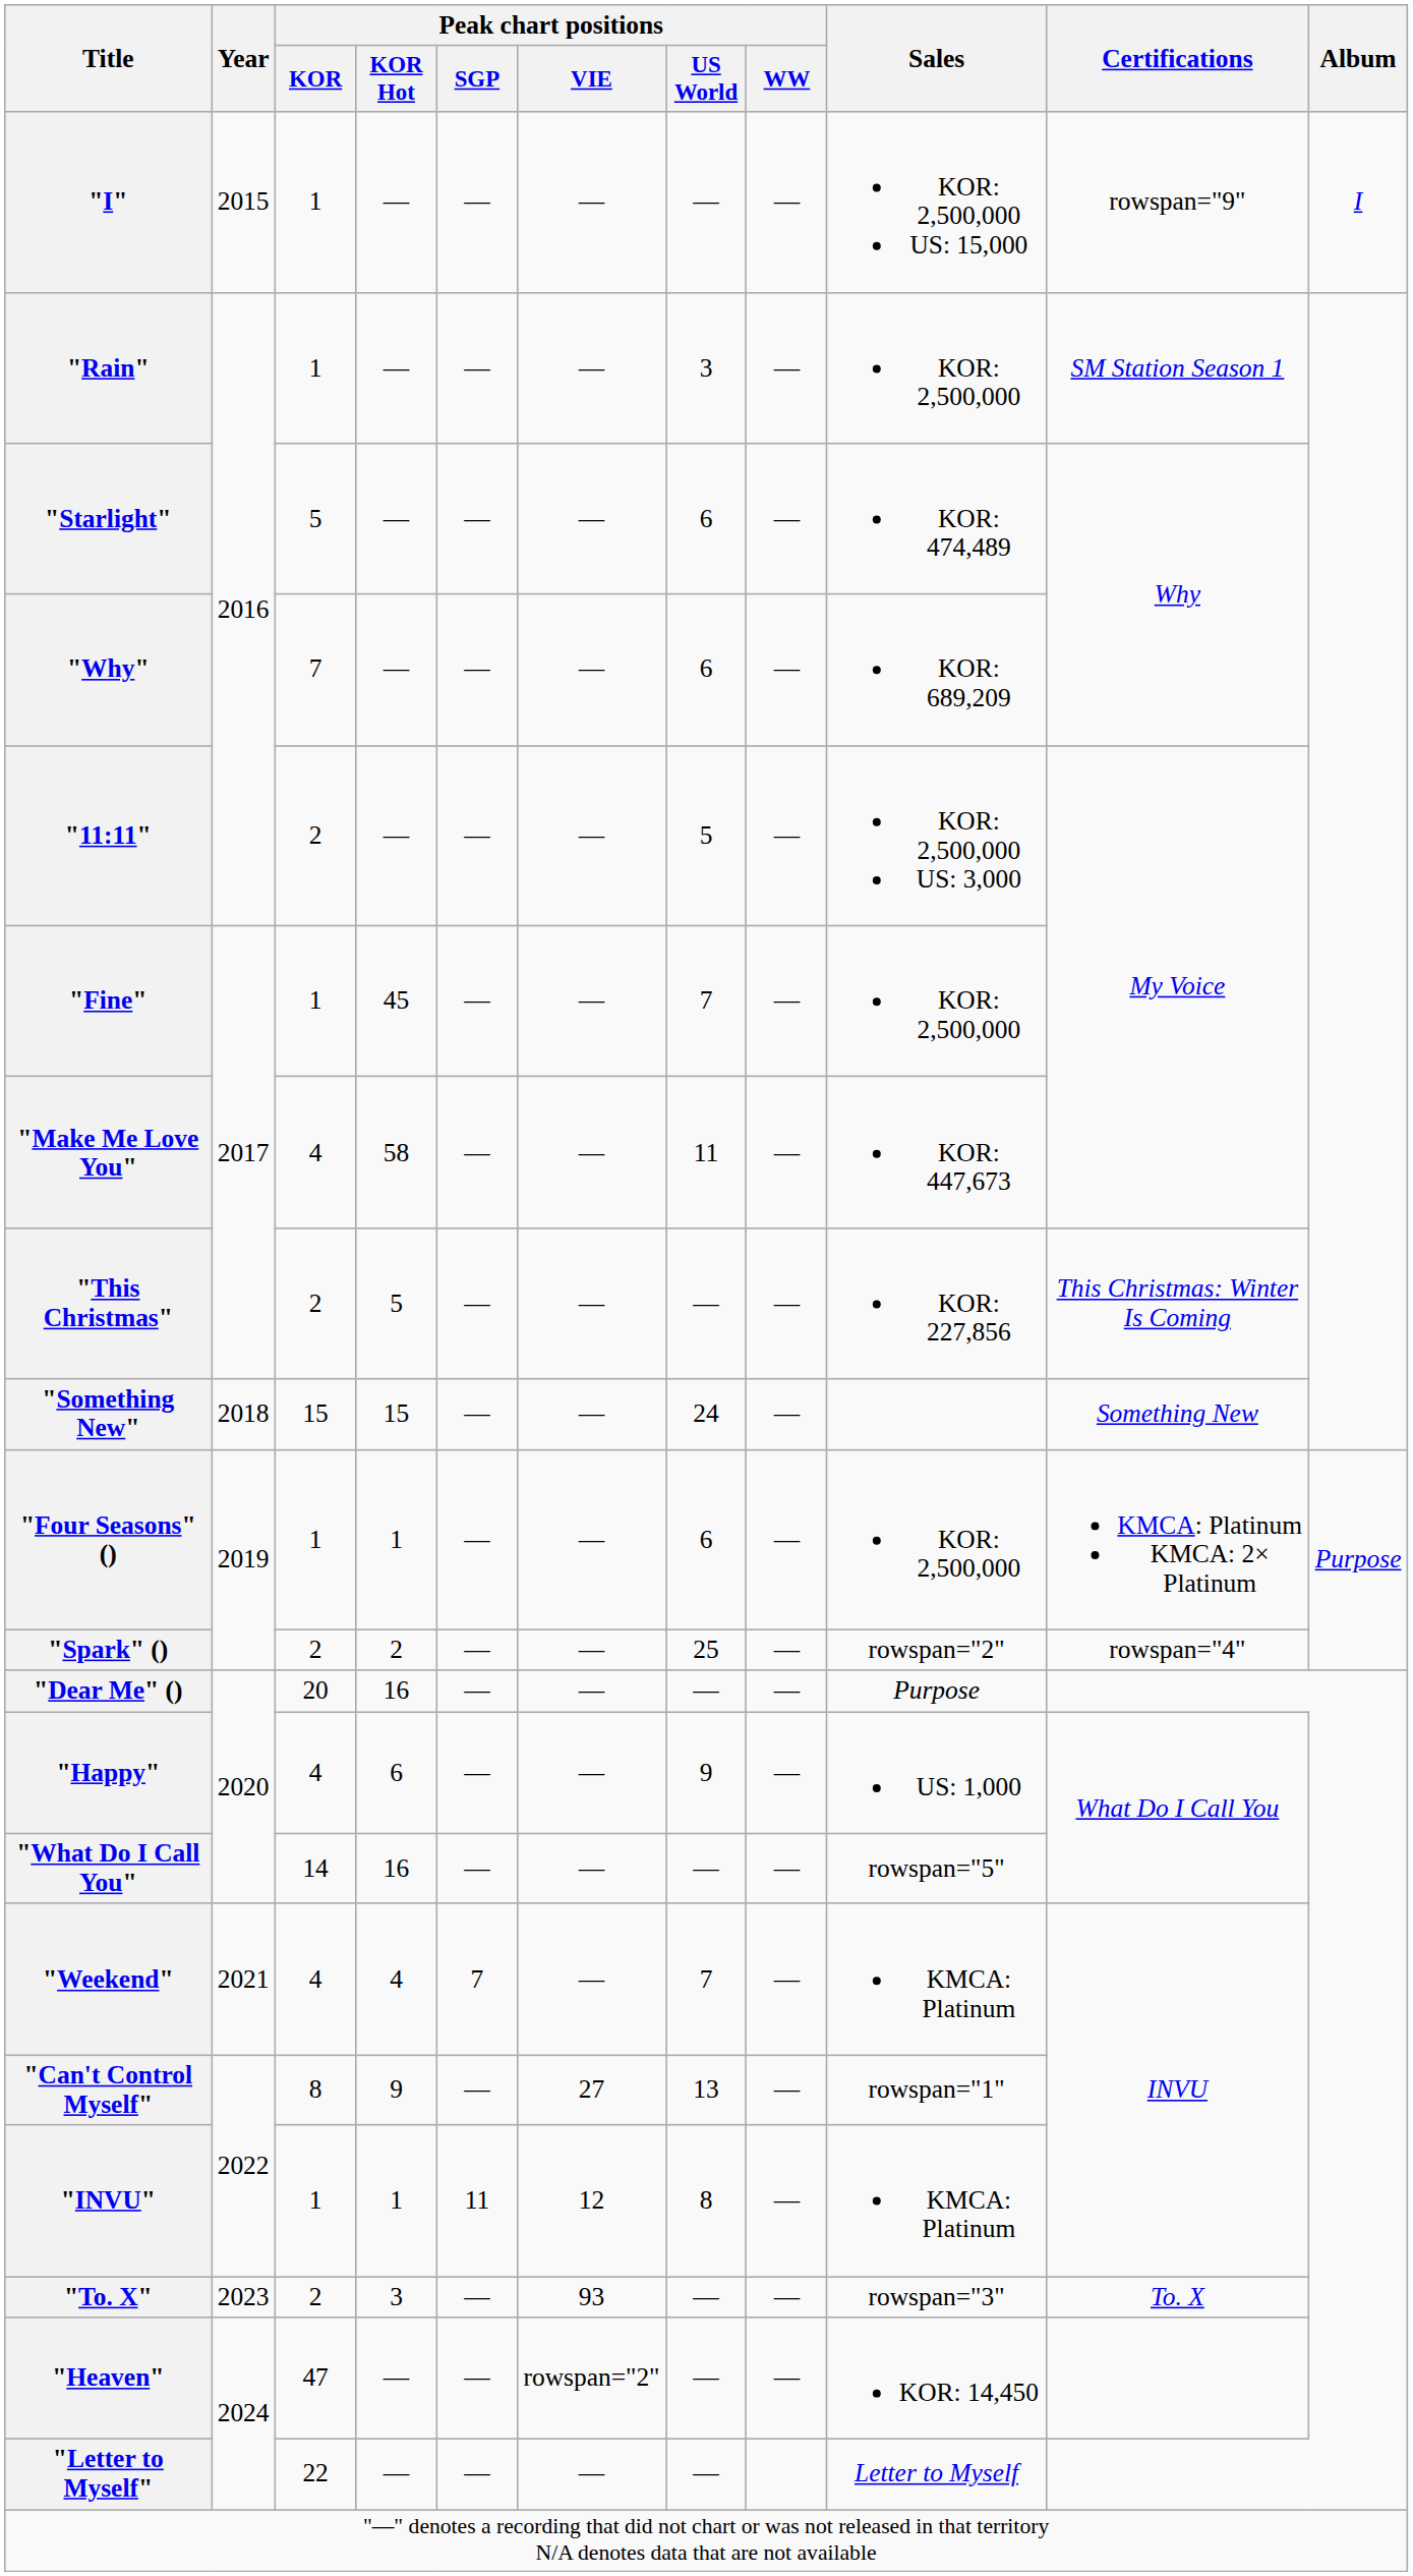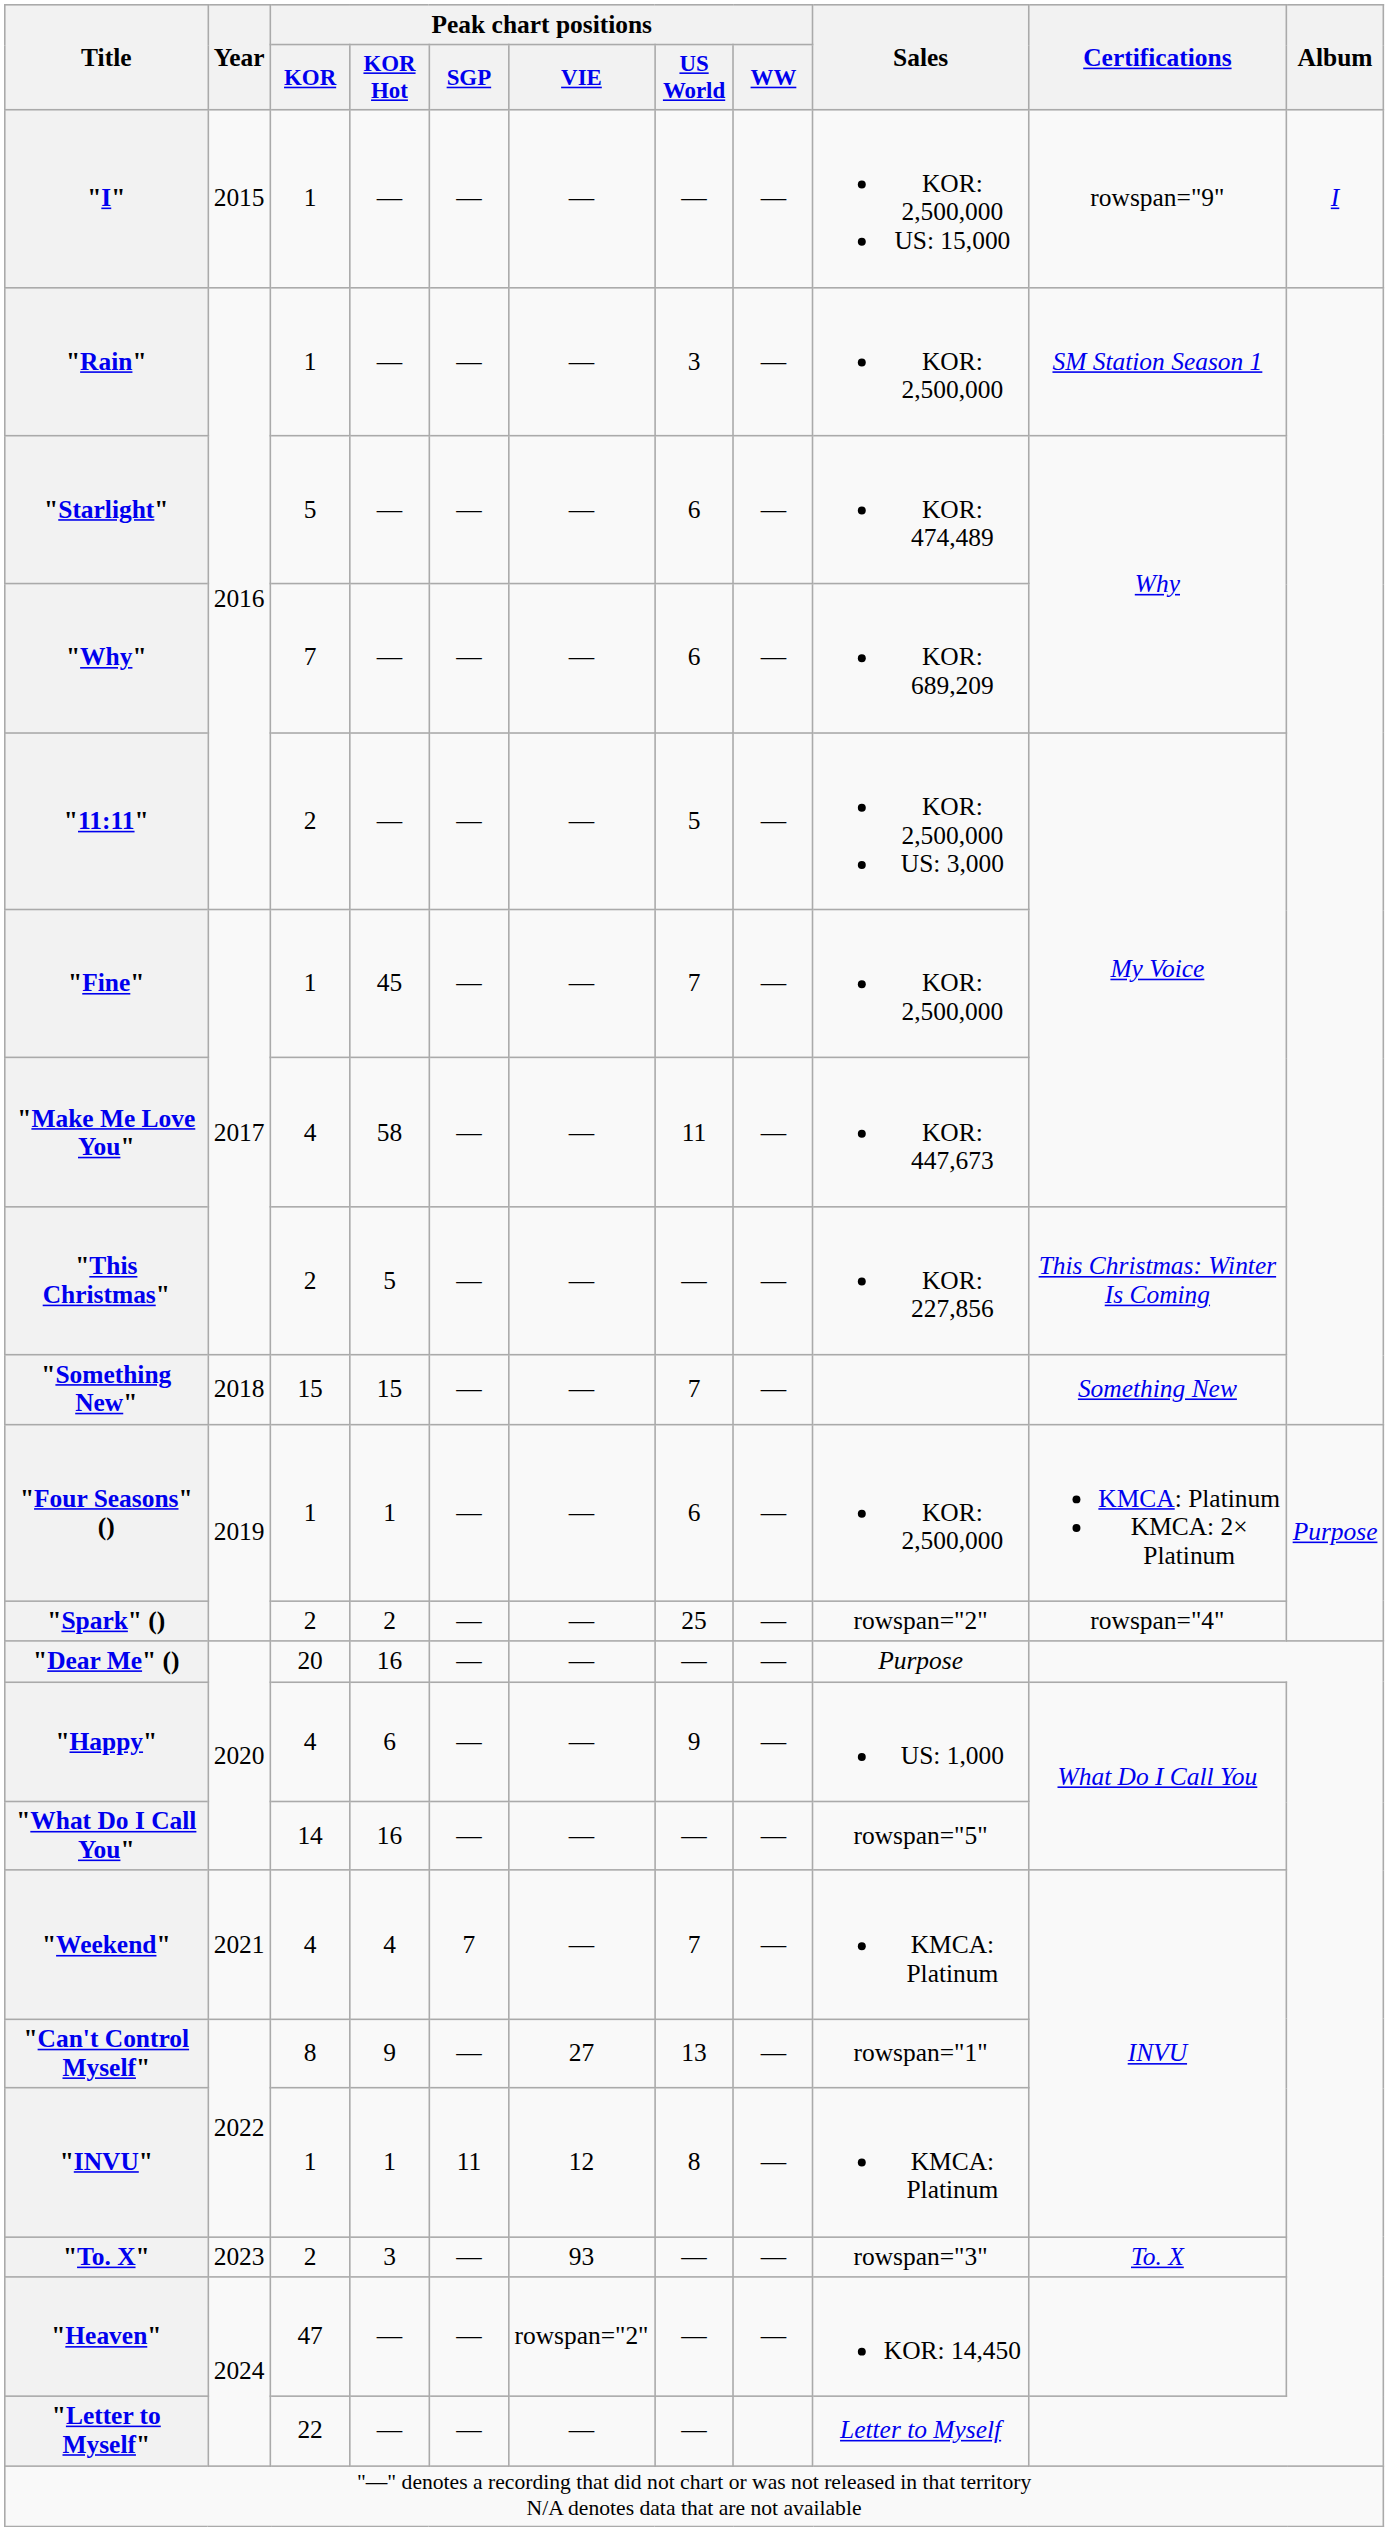"Something New" | Peak chart positions / US World: 24 -> 7
